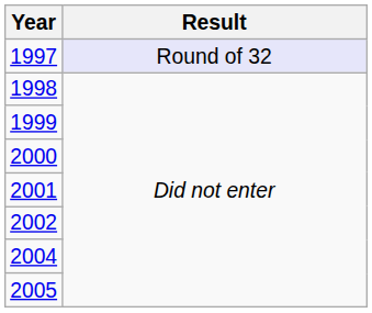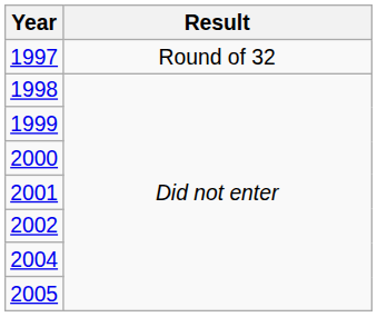1997 | Result: lavender background -> no background
